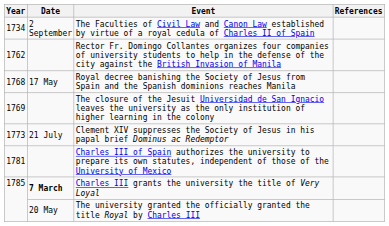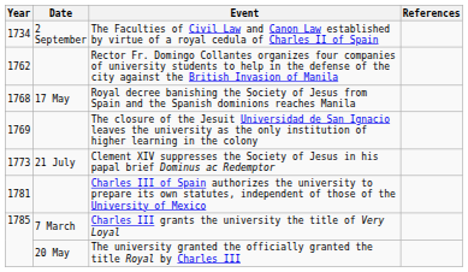Charles III grants the university the title of Very Loyal | Date: bold -> normal
